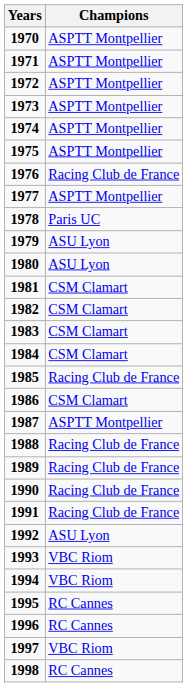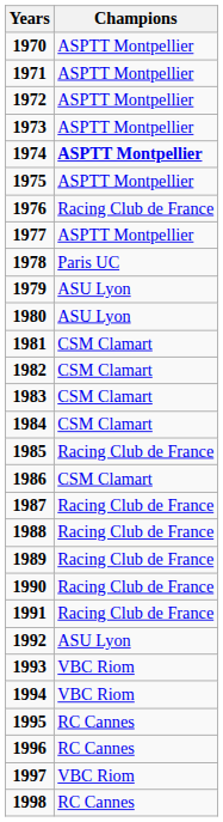1974 | Champions: normal -> bold
1987 | Champions: ASPTT Montpellier -> Racing Club de France
